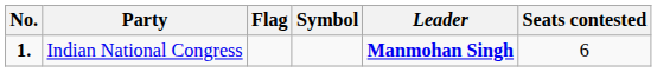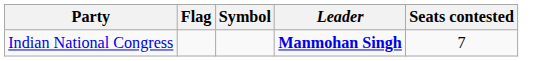- column: No. | 1.
Indian National Congress | Seats contested: 6 -> 7
